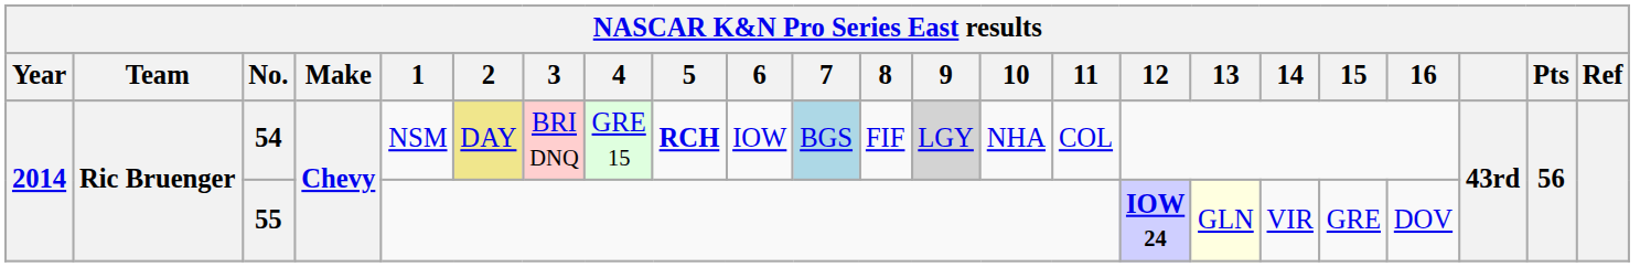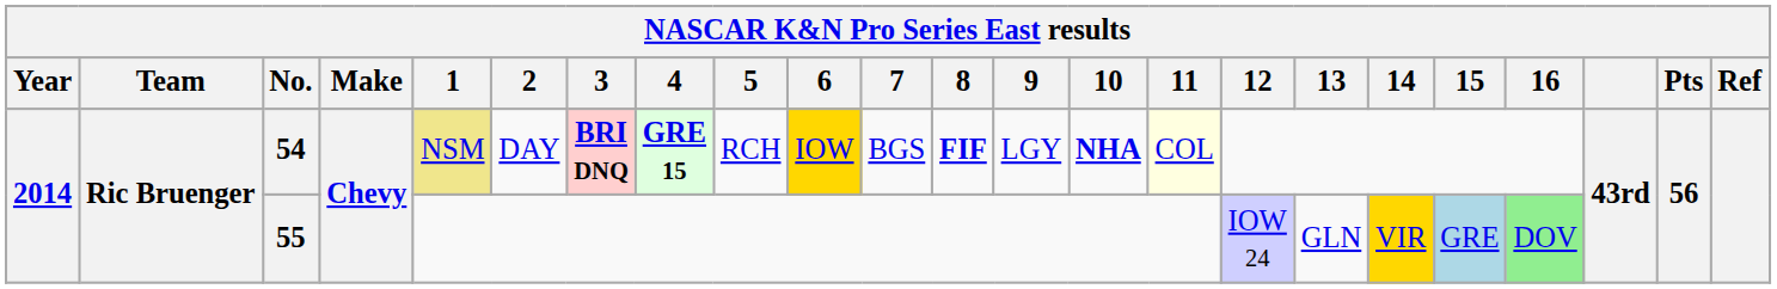54 | 1: no background -> khaki background
54 | 2: khaki background -> no background
54 | 3: normal -> bold
54 | 4: normal -> bold
54 | 5: bold -> normal
54 | 6: no background -> gold background
54 | 7: lightblue background -> no background
54 | 8: normal -> bold
54 | 9: lightgrey background -> no background
54 | 10: normal -> bold
54 | 11: no background -> lightyellow background
55 | 12: bold -> normal
55 | 13: lightyellow background -> no background
55 | 14: no background -> gold background
55 | 15: no background -> lightblue background
55 | 16: no background -> lightgreen background
